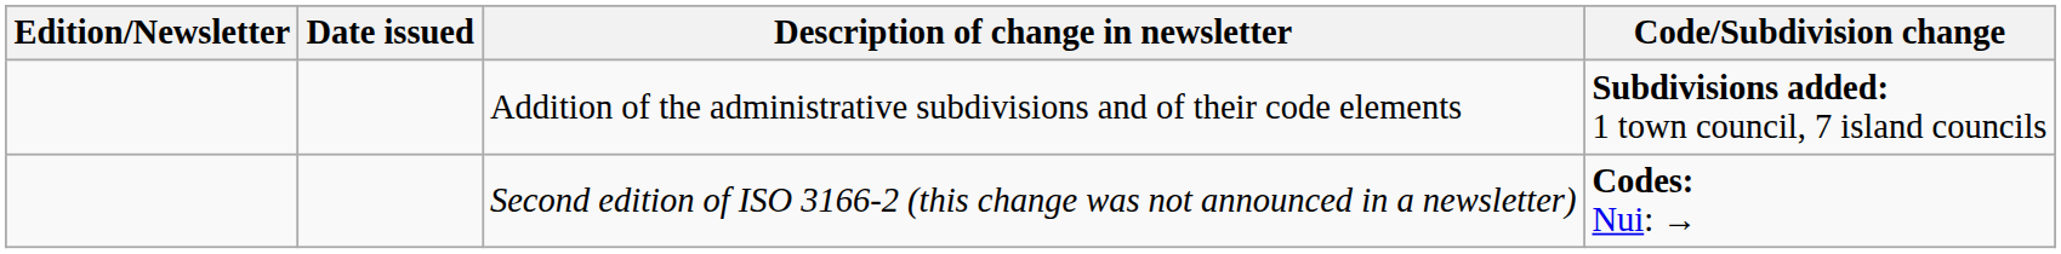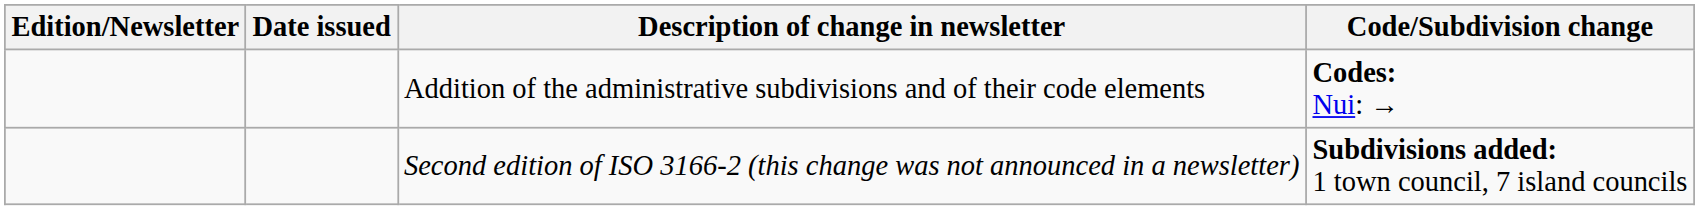row 2 | Code/Subdivision change: Subdivisions added: 1 town council, 7 island councils -> Codes: Nui: →
row 3 | Code/Subdivision change: Codes: Nui: → -> Subdivisions added: 1 town council, 7 island councils
